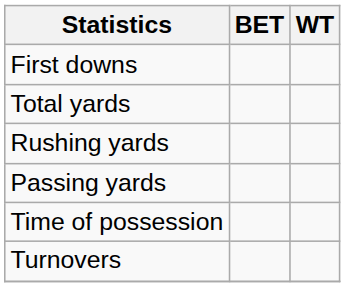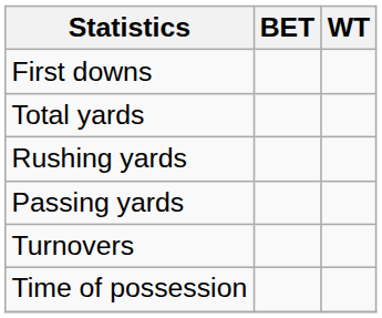rows swapped: Turnovers <-> Time of possession
